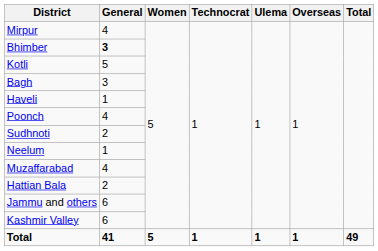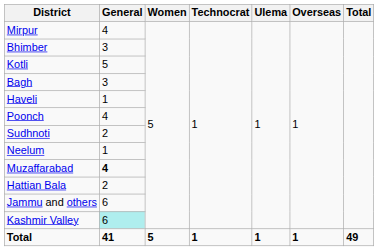Bhimber | General: bold -> normal
Muzaffarabad | General: normal -> bold
Kashmir Valley | General: no background -> paleturquoise background
